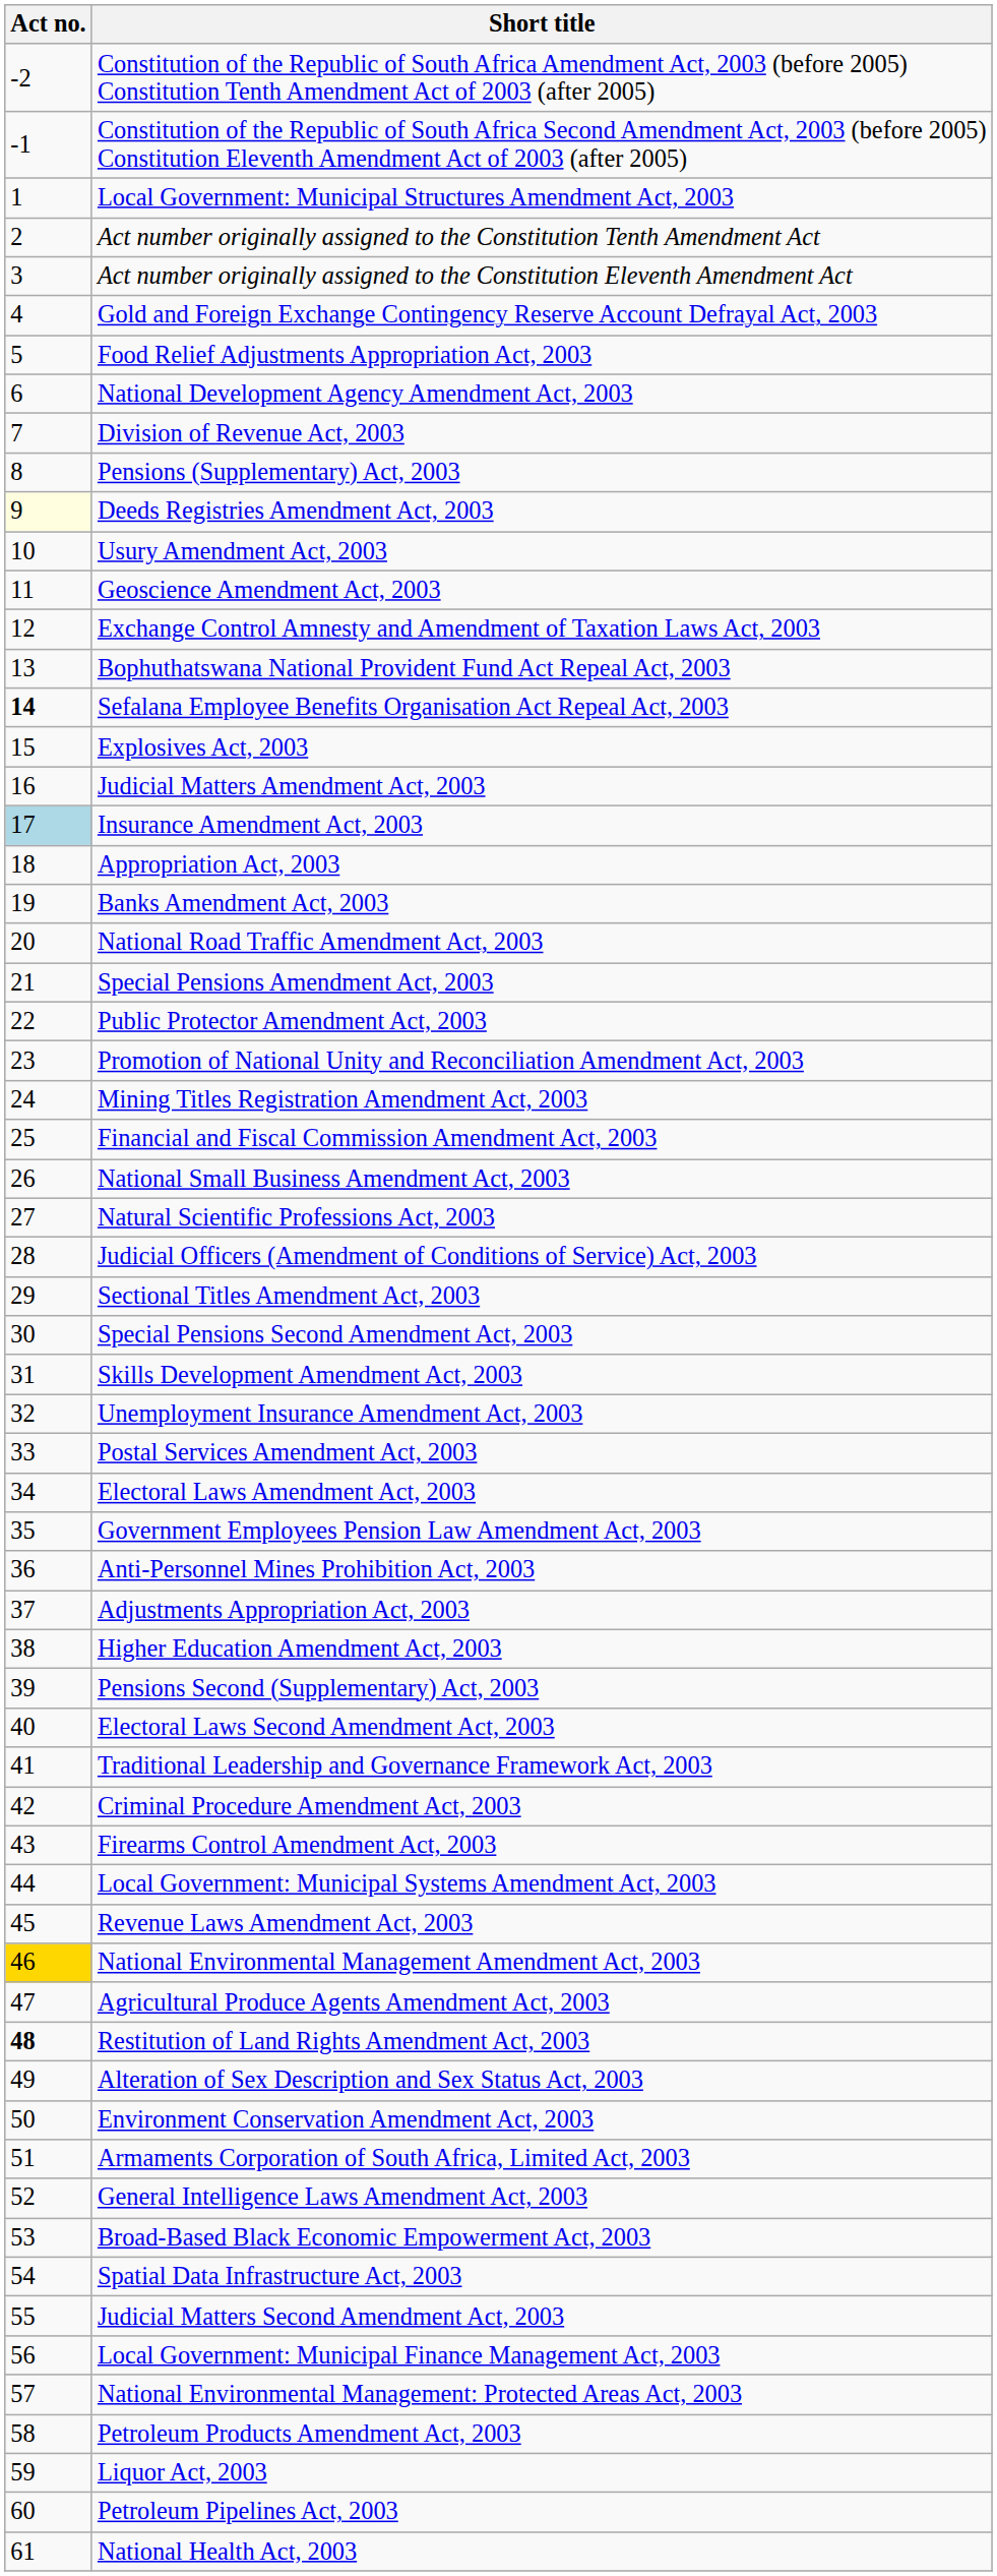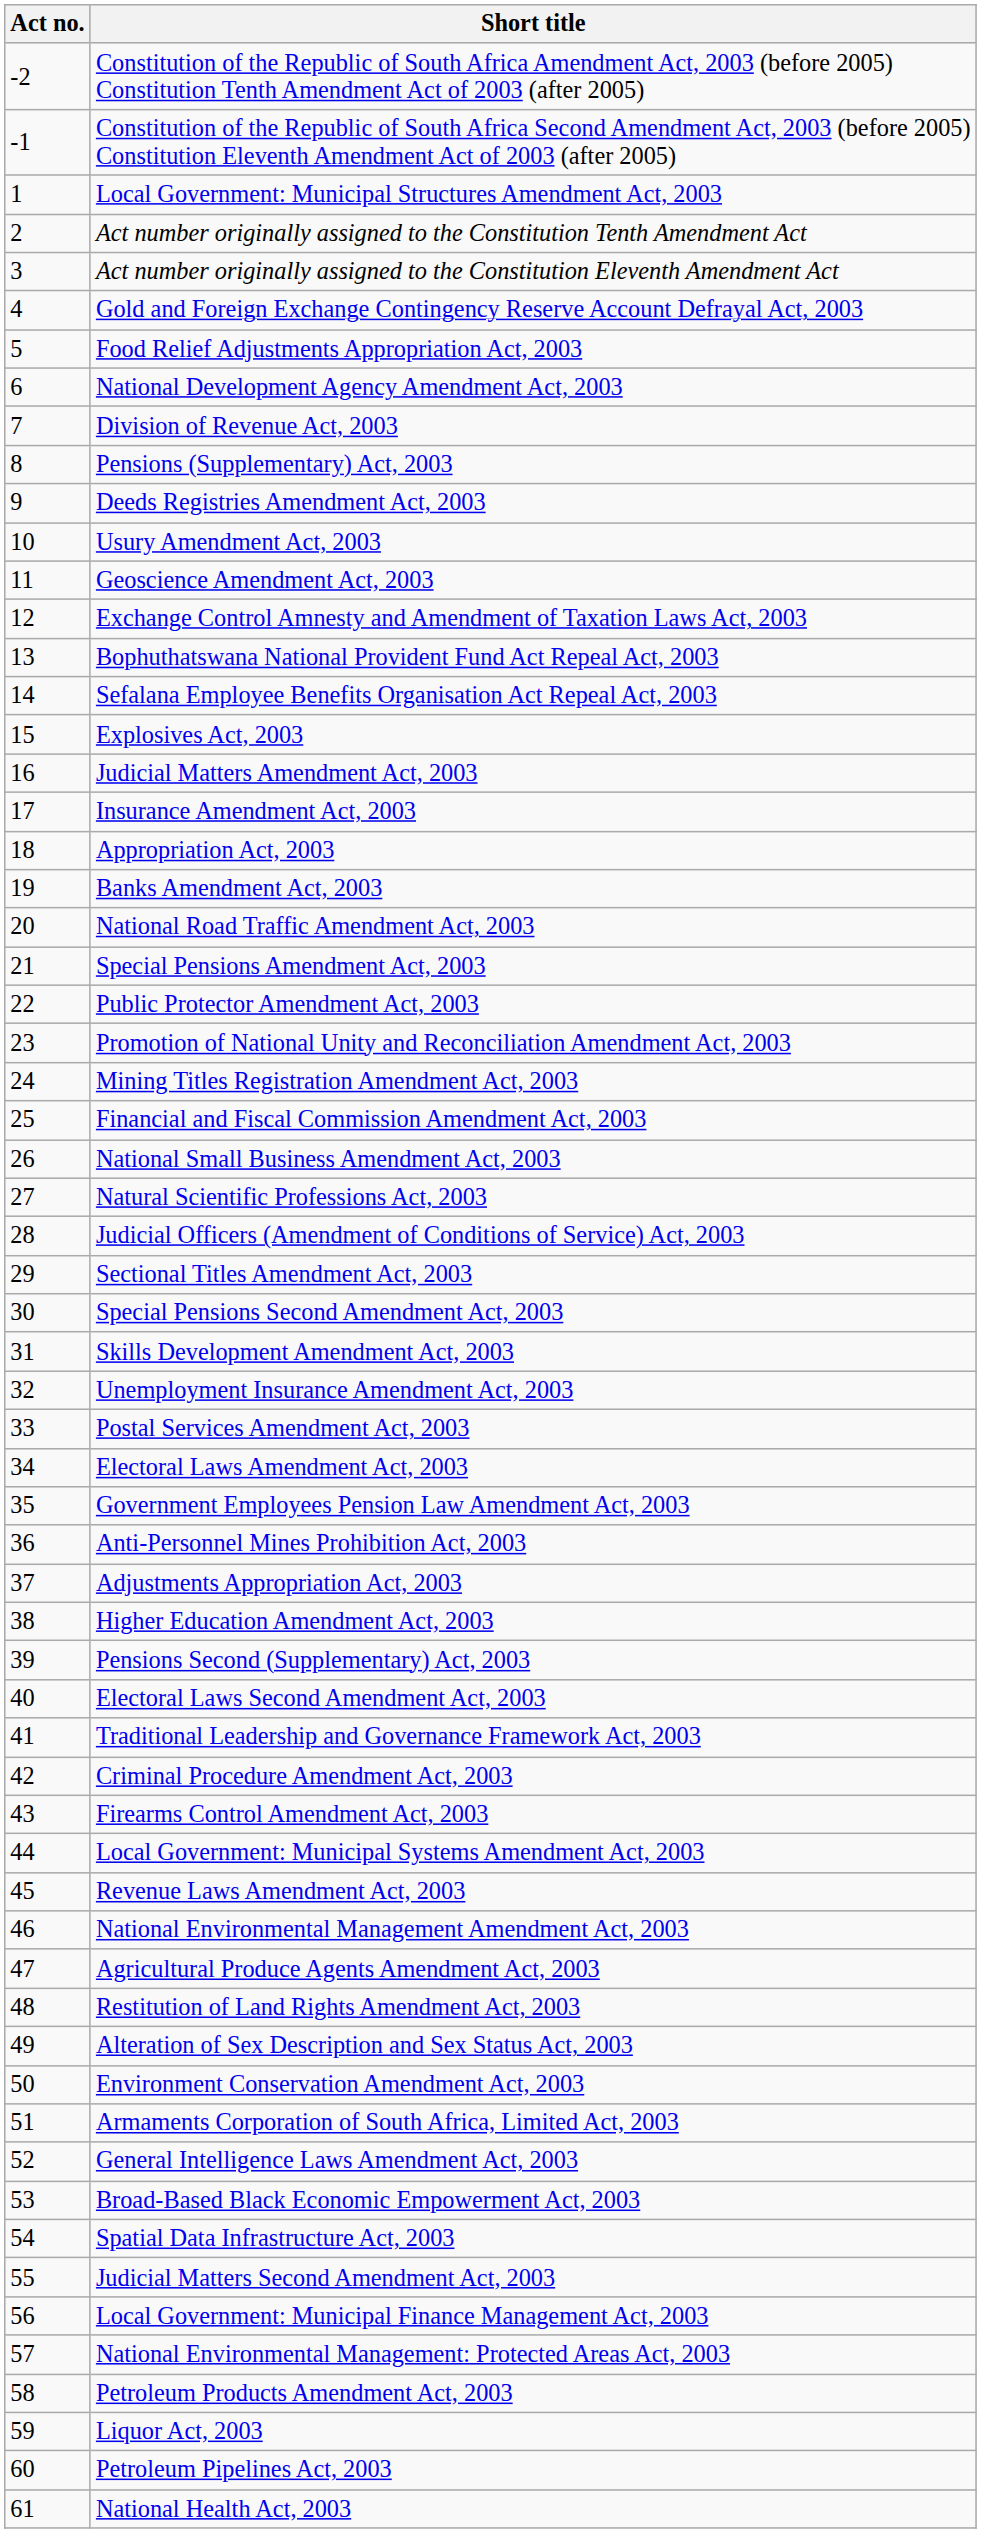Deeds Registries Amendment Act, 2003 | Act no.: lightyellow background -> no background
Sefalana Employee Benefits Organisation Act Repeal Act, 2003 | Act no.: bold -> normal
Insurance Amendment Act, 2003 | Act no.: lightblue background -> no background
National Environmental Management Amendment Act, 2003 | Act no.: gold background -> no background
Restitution of Land Rights Amendment Act, 2003 | Act no.: bold -> normal
